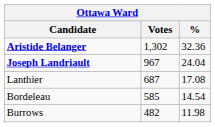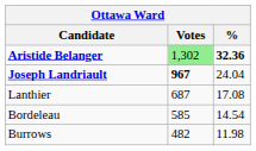Aristide Belanger | Votes: no background -> lightgreen background
Aristide Belanger | %: normal -> bold
Joseph Landriault | Votes: normal -> bold
